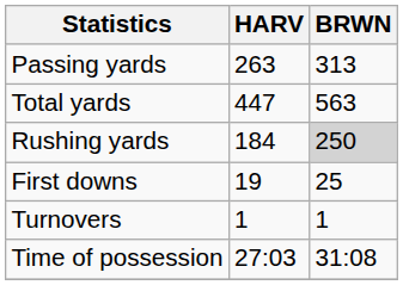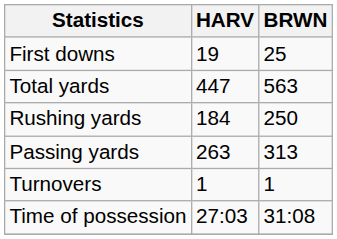rows swapped: First downs <-> Passing yards
Rushing yards | BRWN: lightgrey background -> no background
